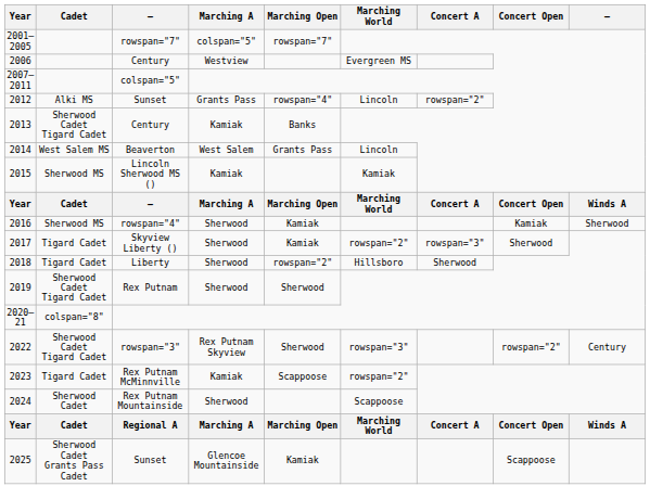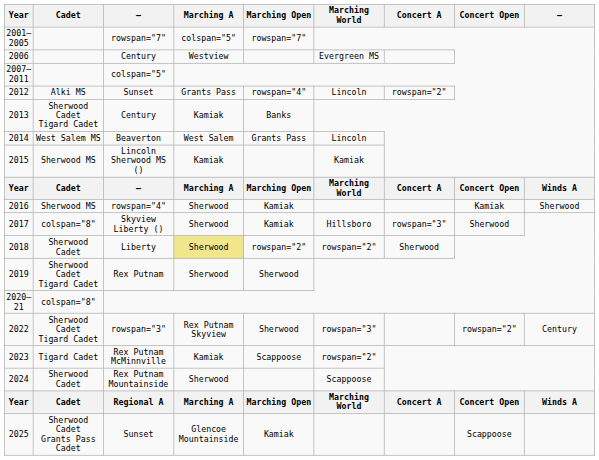2017 | Cadet: Tigard Cadet -> colspan="8"
2017 | Marching World: rowspan="2" -> Hillsboro
2018 | Cadet: Tigard Cadet -> Sherwood Cadet
2018 | Marching A: no background -> khaki background
2018 | Marching World: Hillsboro -> rowspan="2"
